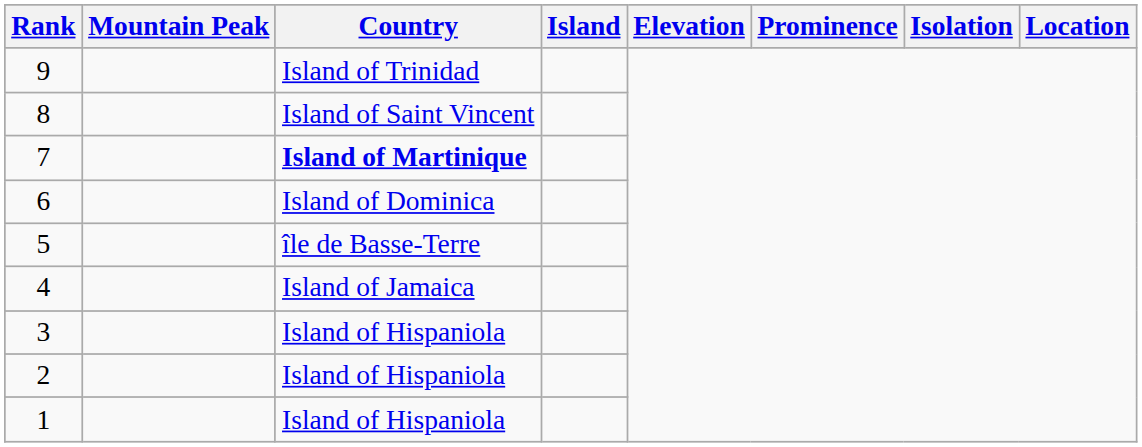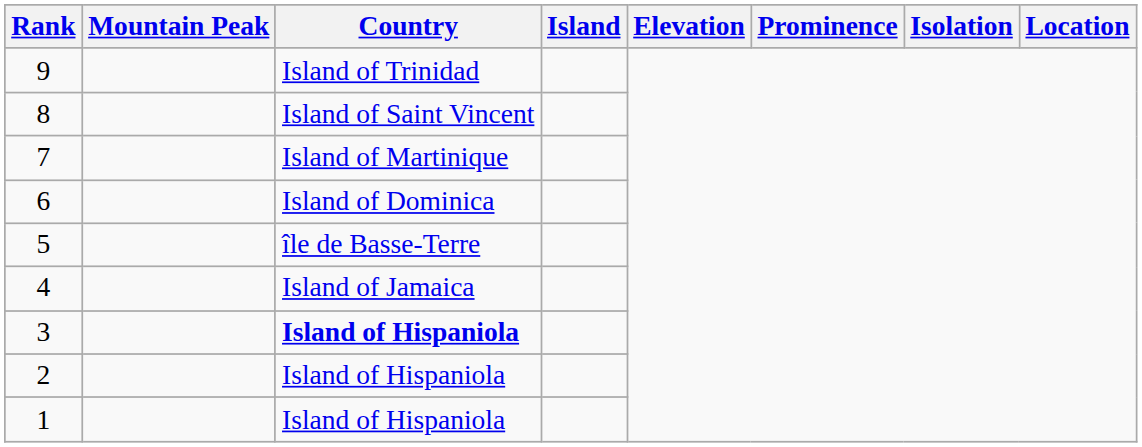7 | Country: bold -> normal
3 | Country: normal -> bold
